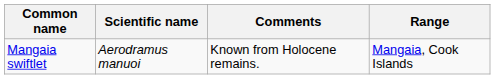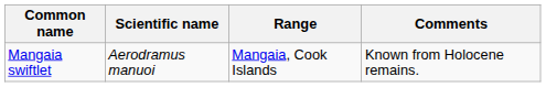columns swapped: Range <-> Comments
